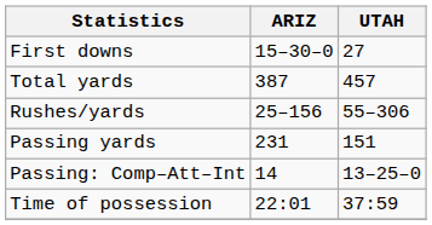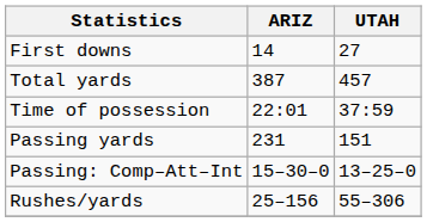First downs | ARIZ: 15–30–0 -> 14
rows swapped: Rushes/yards <-> Time of possession
Passing: Comp–Att–Int | ARIZ: 14 -> 15–30–0
